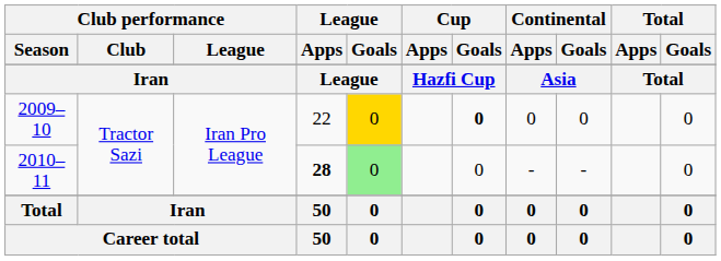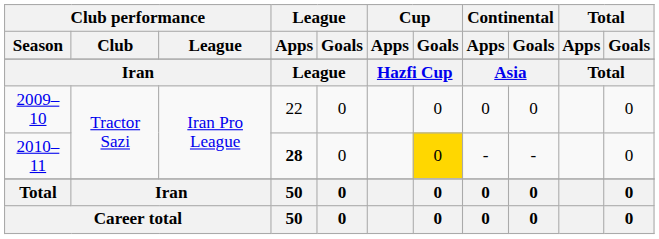2009–10 | League / Goals: gold background -> no background
2009–10 | Cup / Goals: bold -> normal
2010–11 | League / Goals: lightgreen background -> no background
2010–11 | Cup / Goals: no background -> gold background
